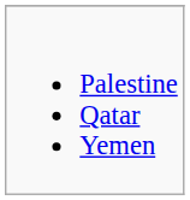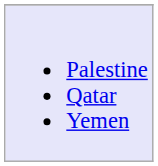row 1 | column 1: no background -> lavender background
